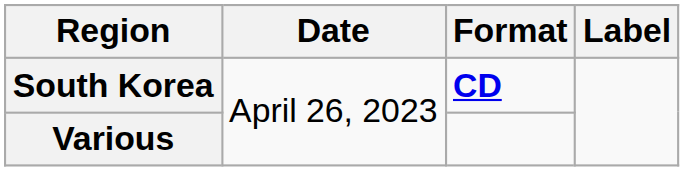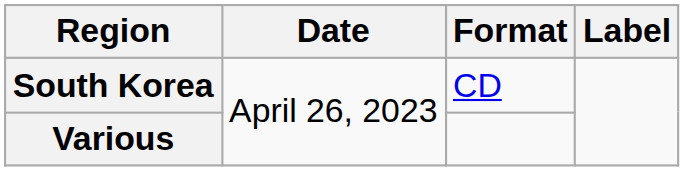South Korea | Format: bold -> normal
